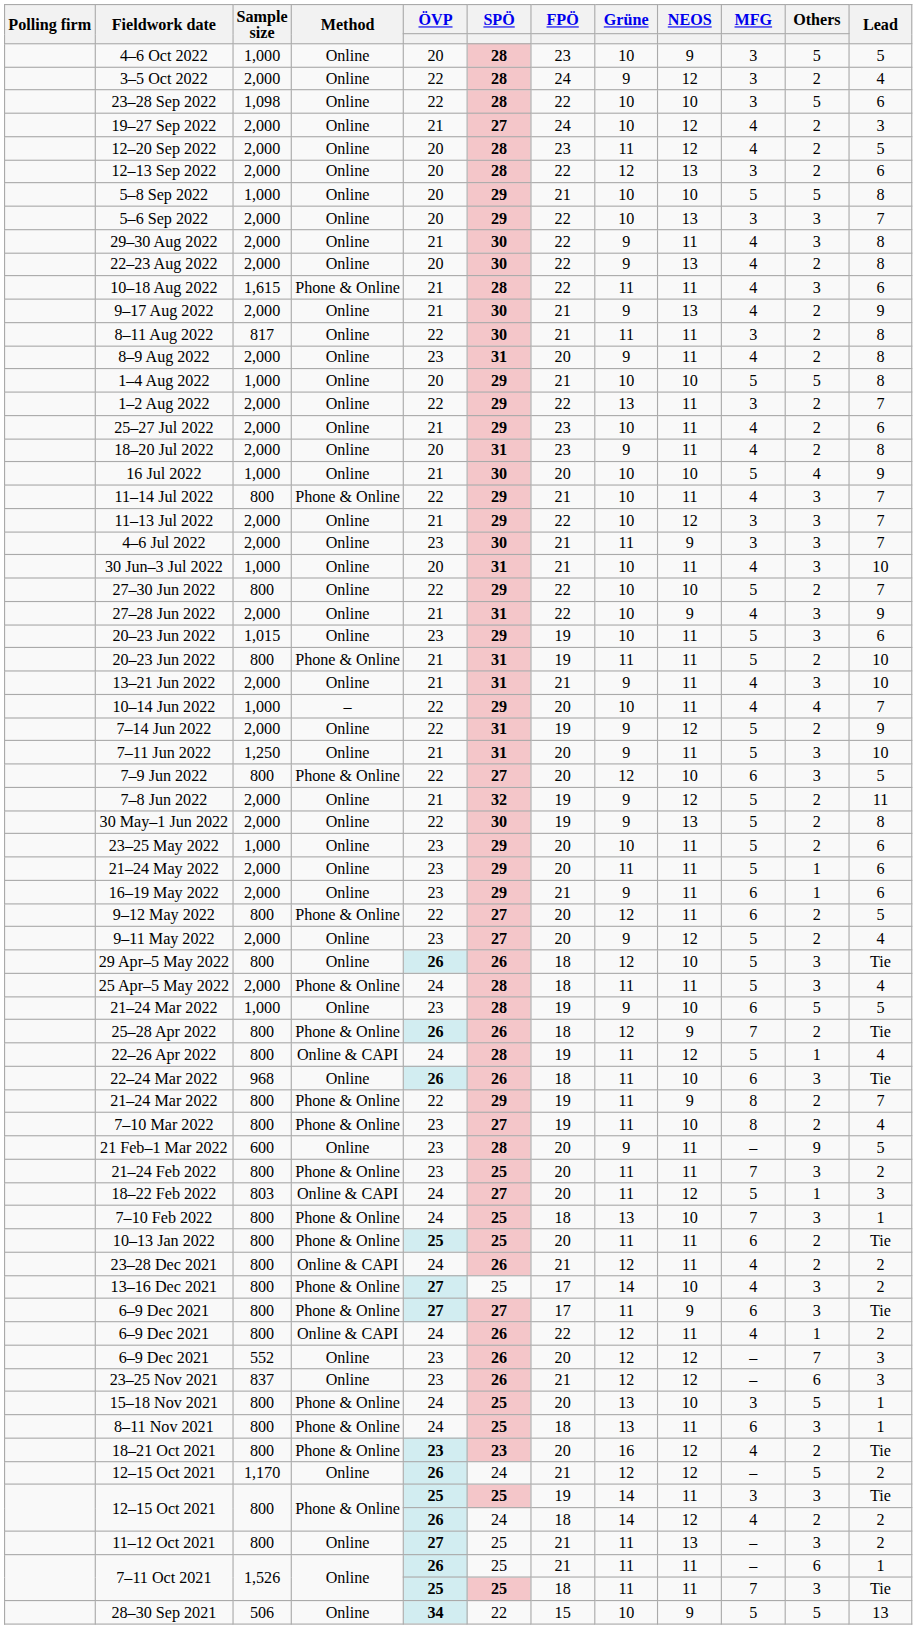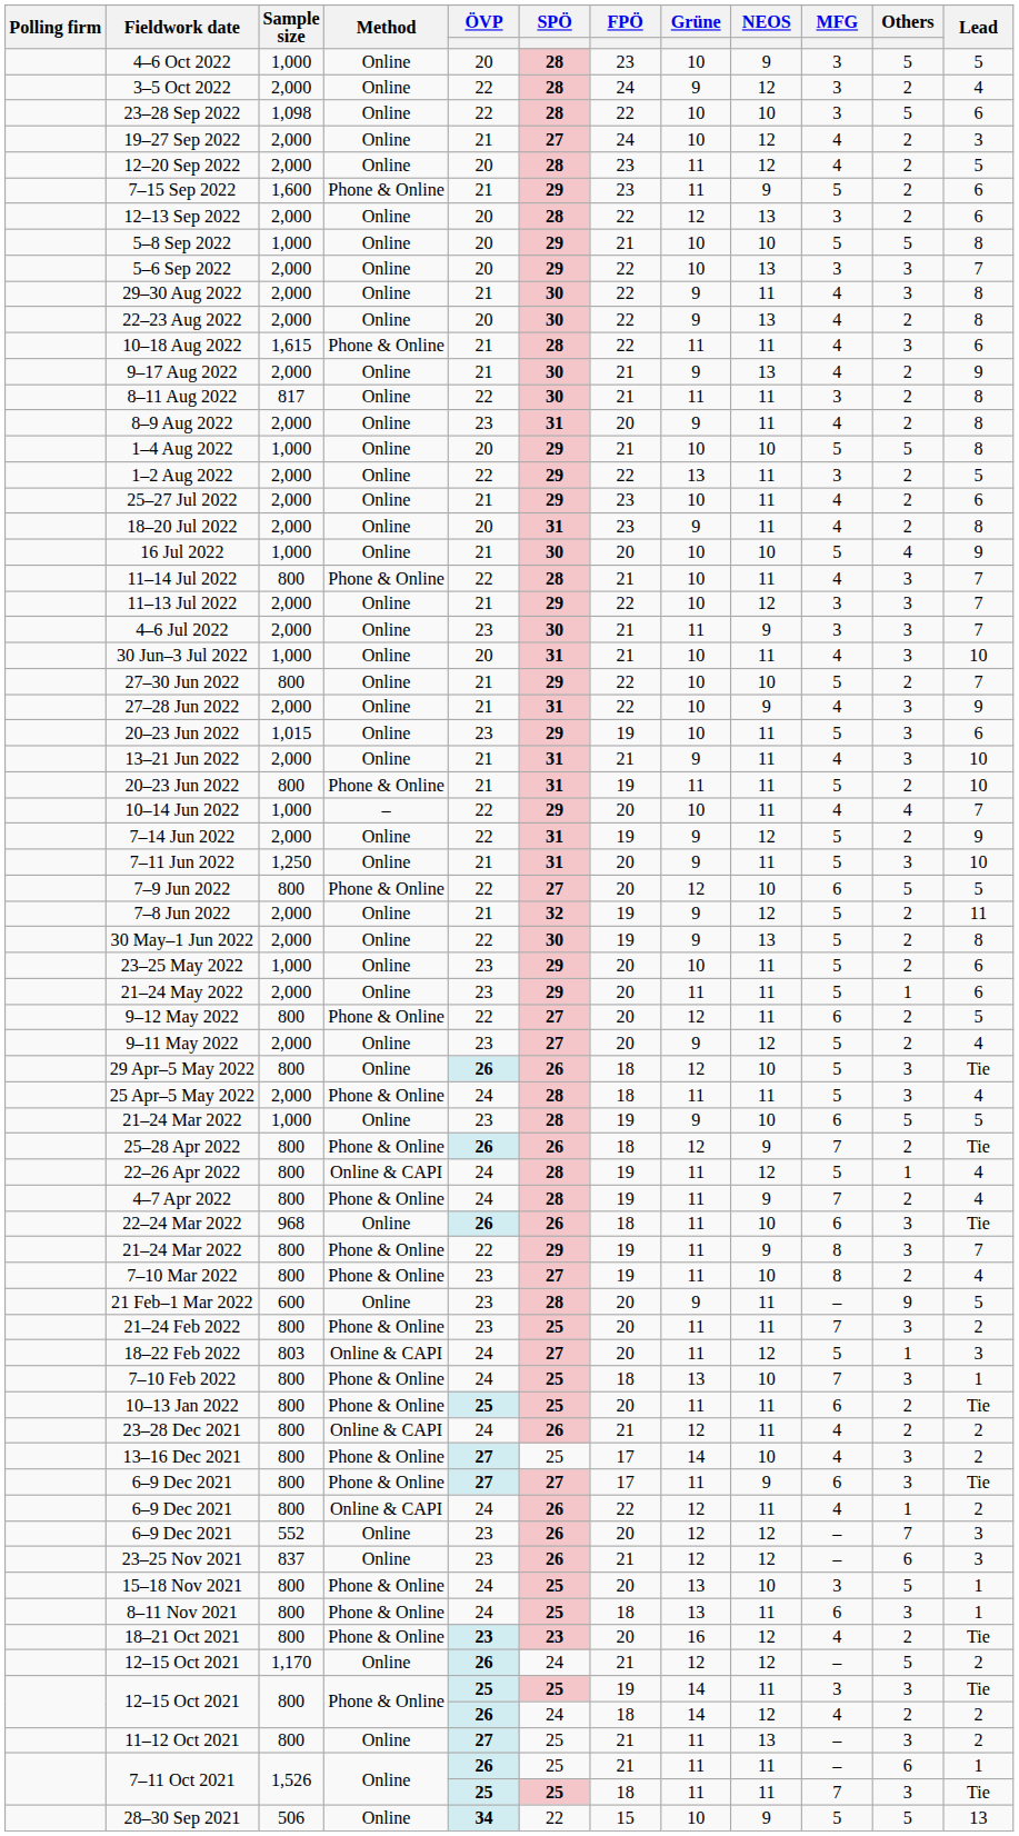+ row: 7–15 Sep 2022 | 1,600 | Phone & Online | 21 | 29 | 23 | 11 | 9 | 5 | 2 | 6
1–2 Aug 2022 | Lead: 7 -> 5
11–14 Jul 2022 | SPÖ: 29 -> 28
27–30 Jun 2022 | ÖVP: 22 -> 21
rows swapped: 20–23 Jun 2022 / Phone & Online <-> 13–21 Jun 2022
7–9 Jun 2022 | Others: 3 -> 5
- row: 16–19 May 2022 | 2,000 | Online | 23 | 29 | 21 | 9 | 11 | 6 | 1 | 6
+ row: 4–7 Apr 2022 | 800 | Phone & Online | 24 | 28 | 19 | 11 | 9 | 7 | 2 | 4
21–24 Mar 2022 / Phone & Online | Others: 2 -> 3
